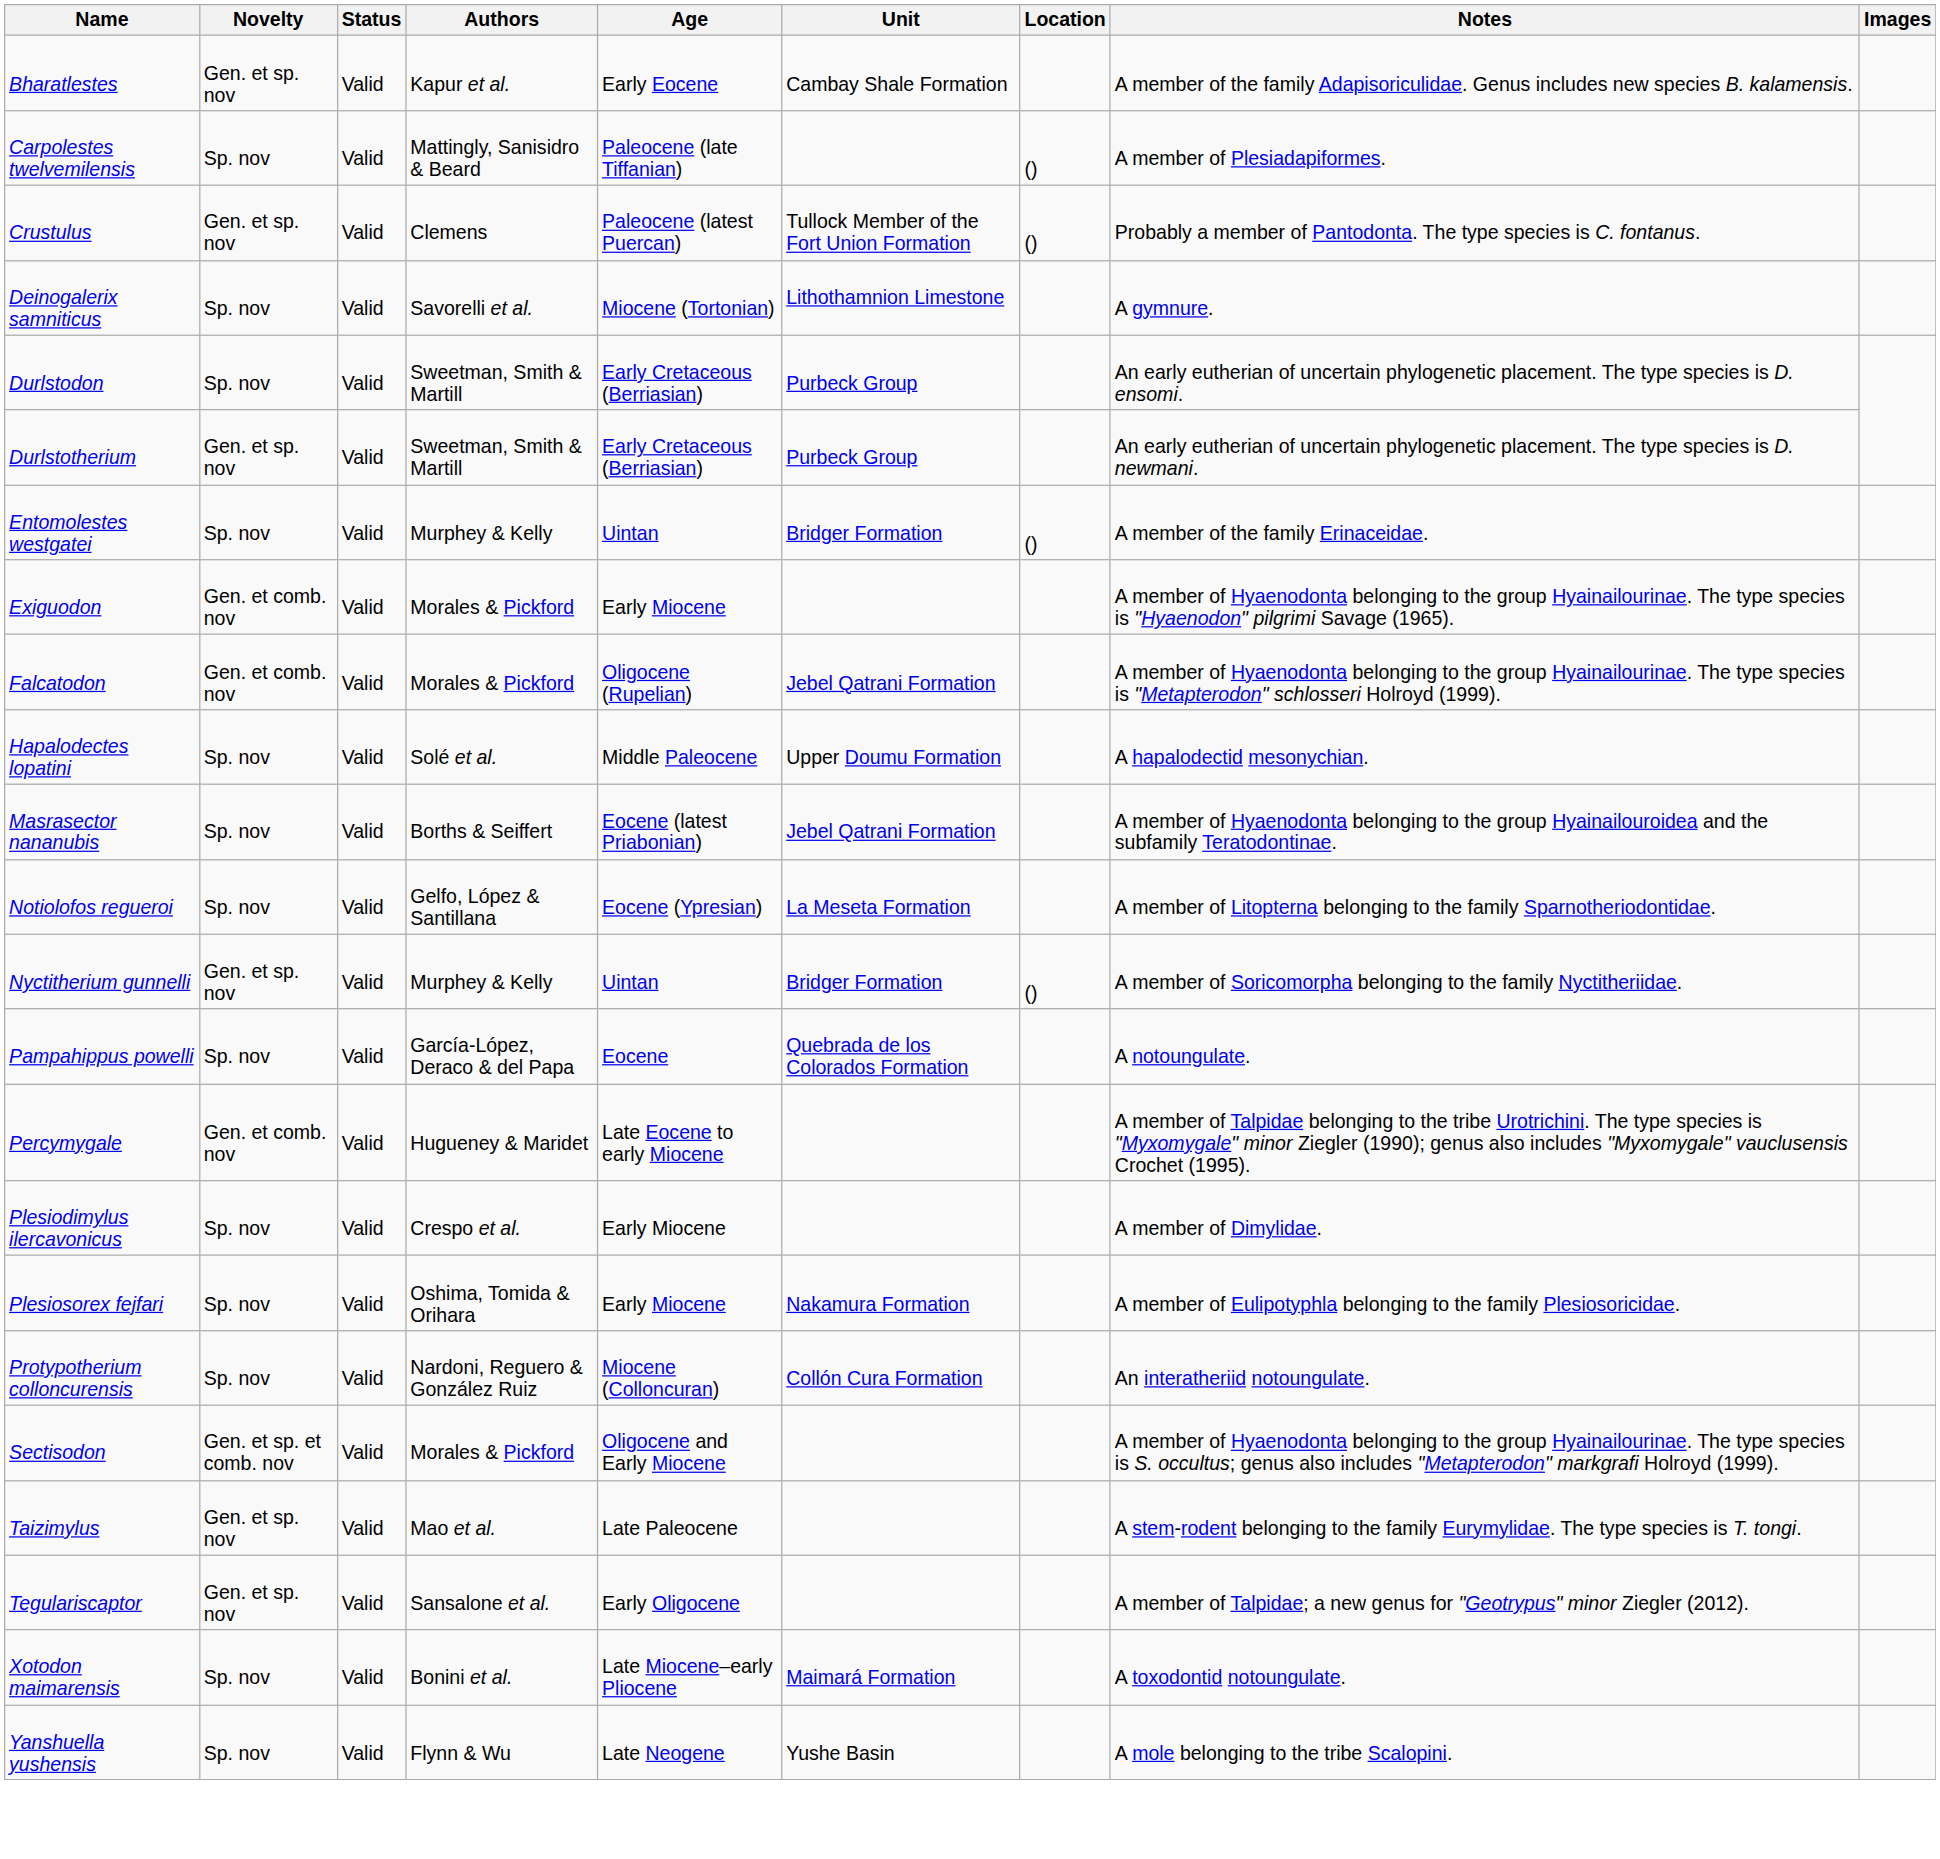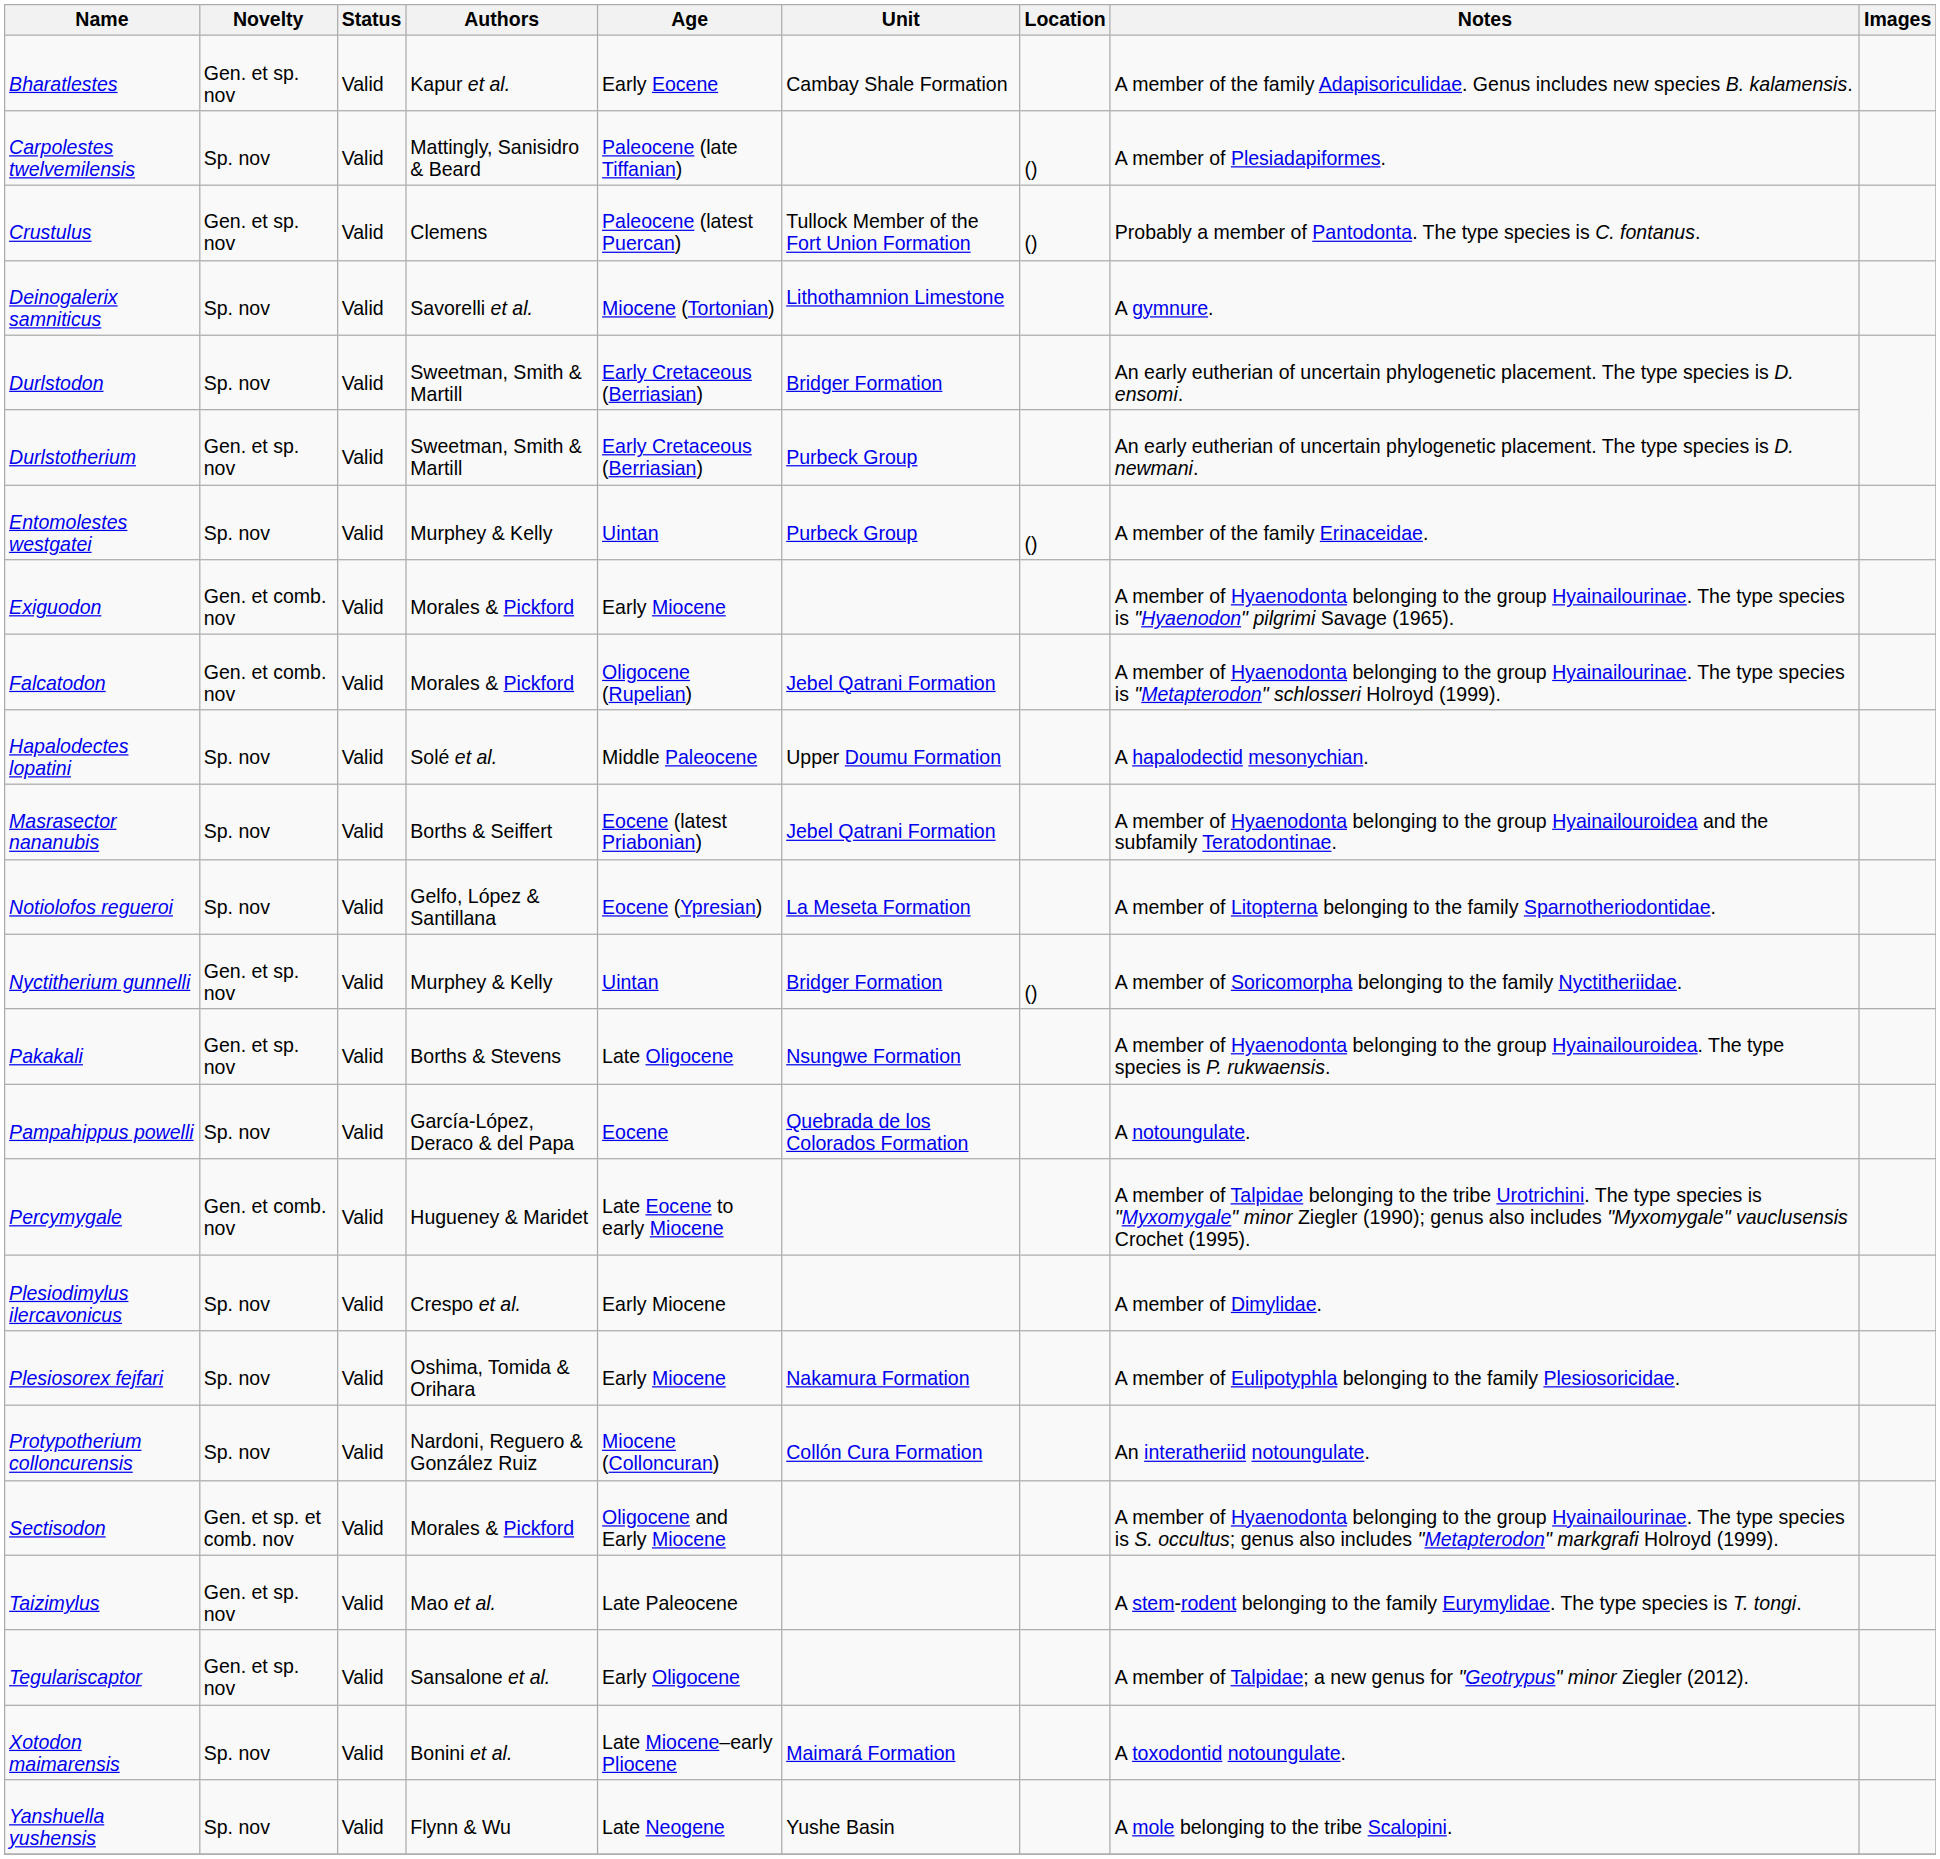Durlstodon | Unit: Purbeck Group -> Bridger Formation
Entomolestes westgatei | Unit: Bridger Formation -> Purbeck Group
+ row: Pakakali | Gen. et sp. nov | Valid | Borths & Stevens | Late Oligocene | Nsungwe Formation | A member of Hyaenodonta belonging to the group Hyainailouroidea. The type species is P. rukwaensis.
